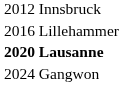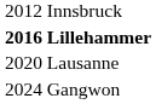2016 Lillehammer | column 1: normal -> bold
2020 Lausanne | column 1: bold -> normal
